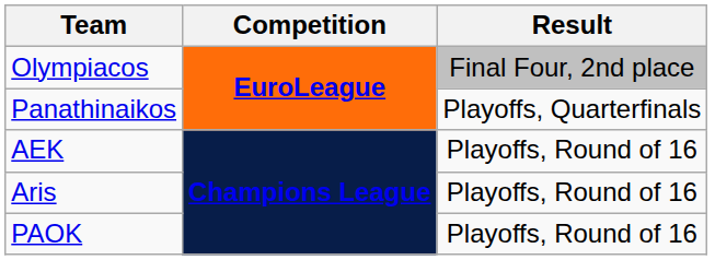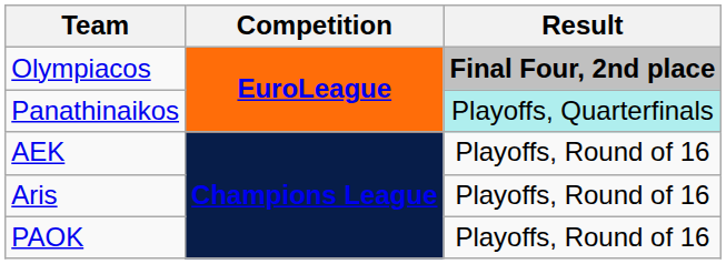Olympiacos | Result: normal -> bold
Panathinaikos | Result: no background -> paleturquoise background
